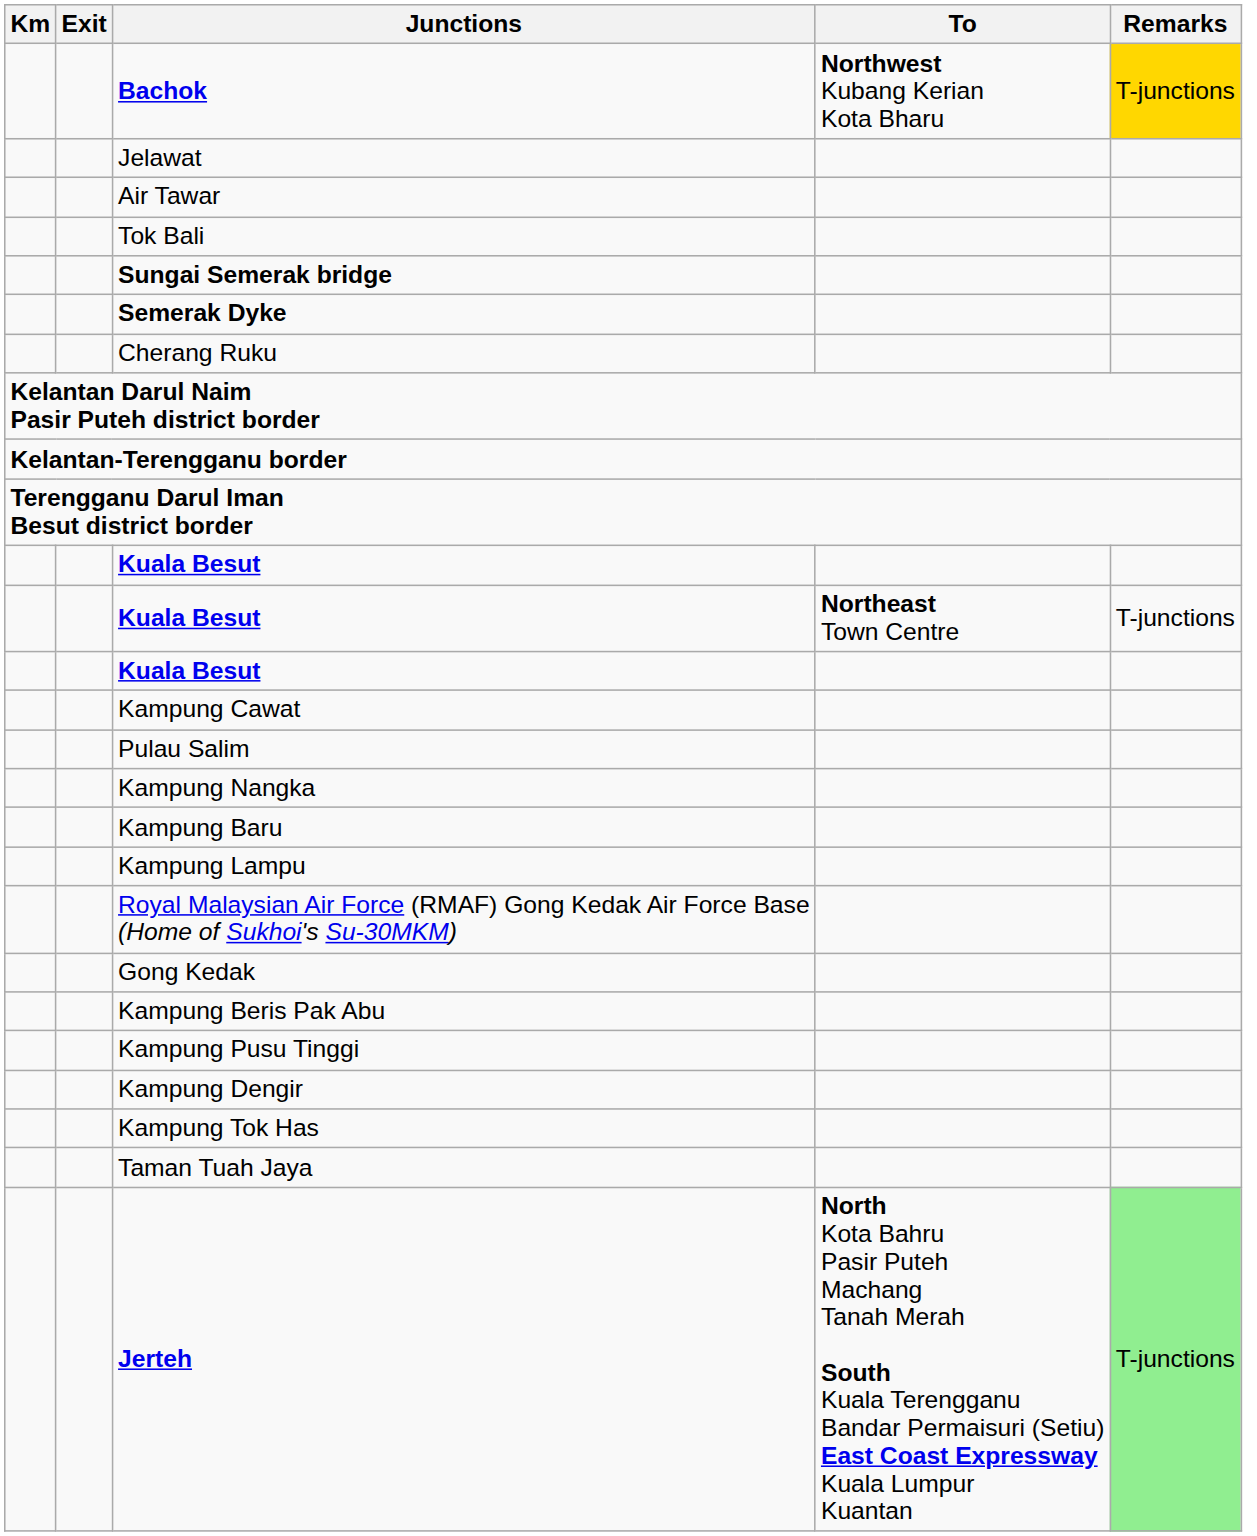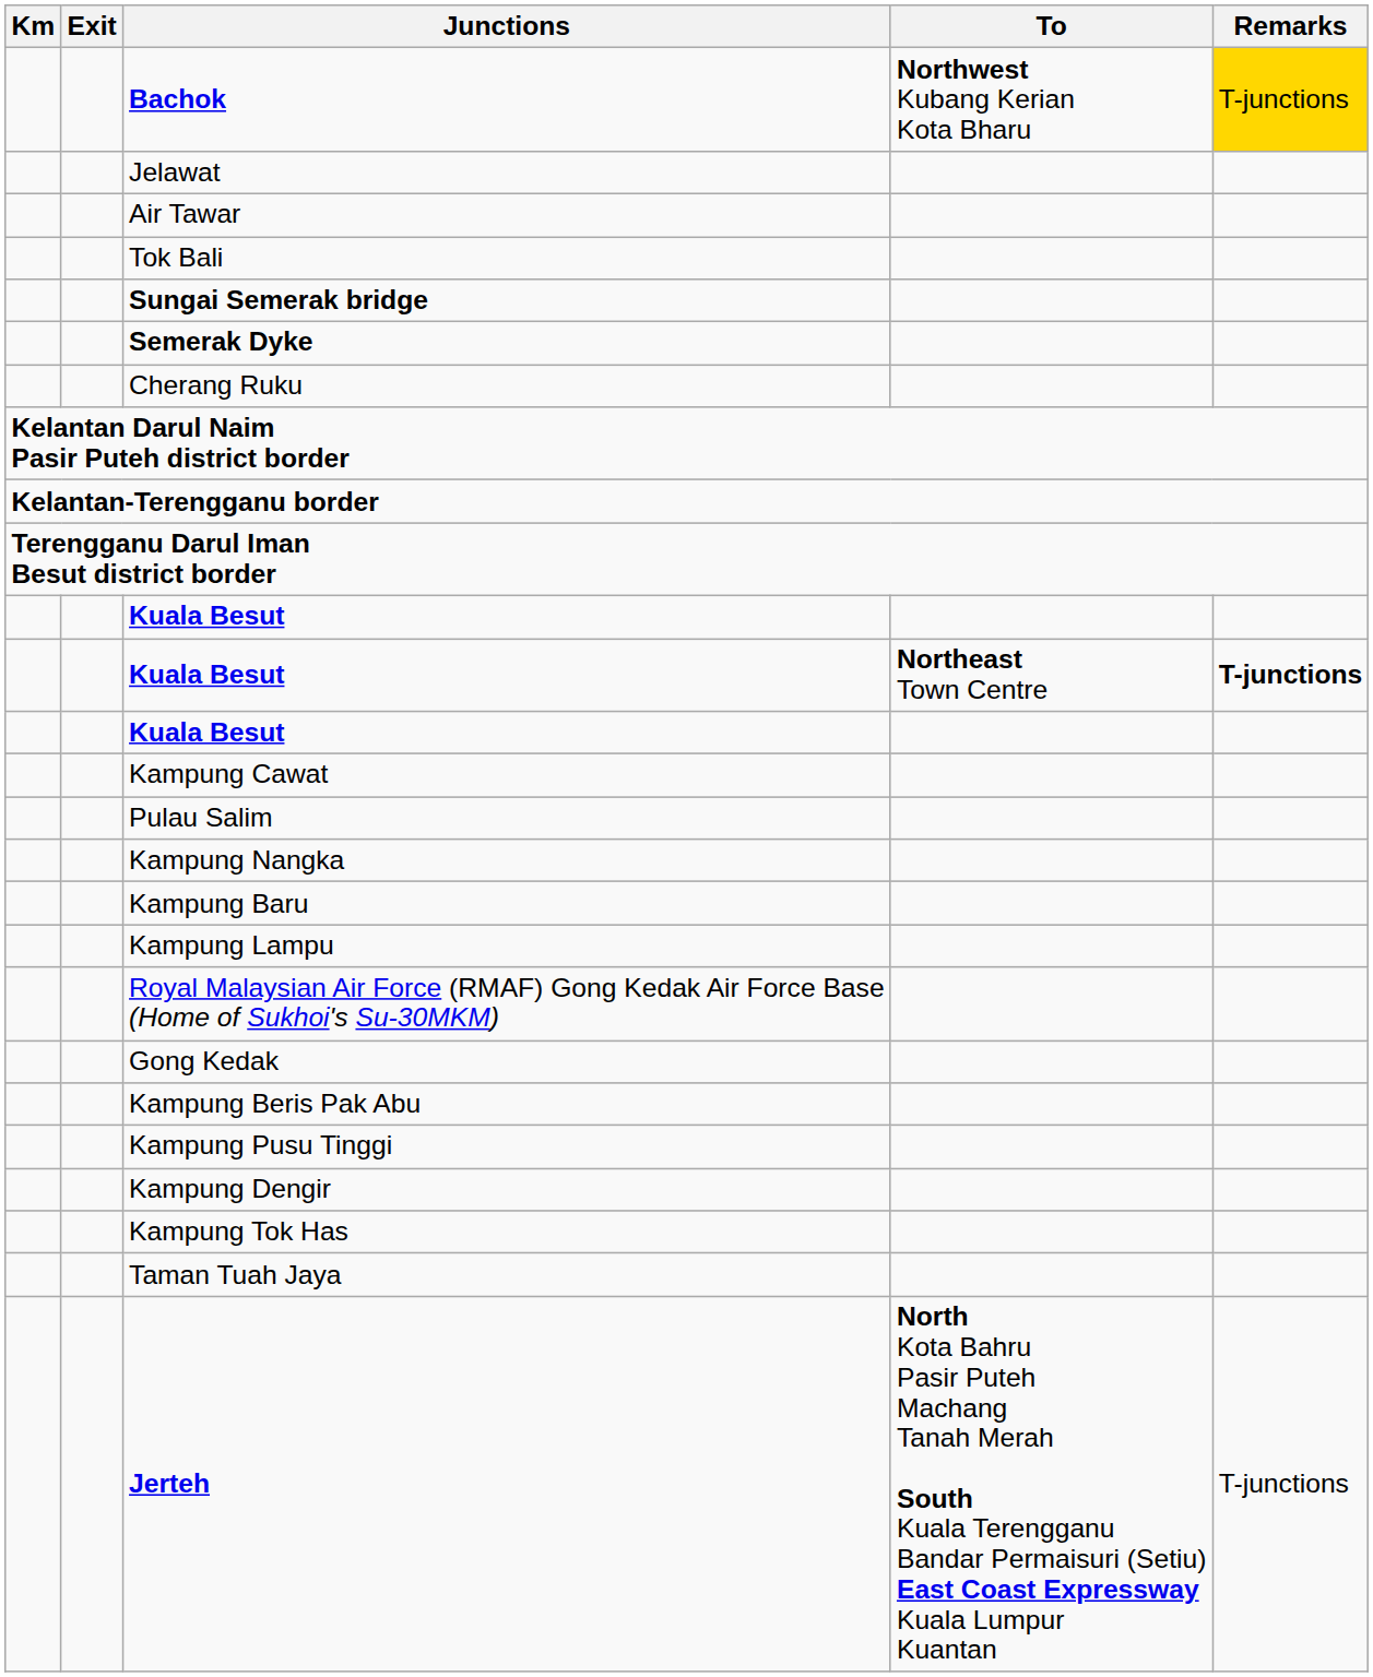Kuala Besut / Northeast Town Centre | Remarks: normal -> bold
Jerteh | Remarks: lightgreen background -> no background
